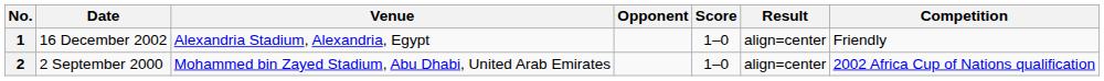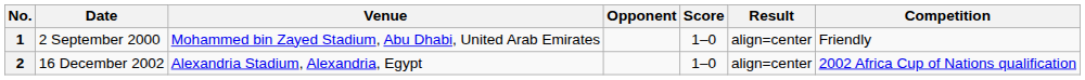1 | Date: 16 December 2002 -> 2 September 2000
1 | Venue: Alexandria Stadium, Alexandria, Egypt -> Mohammed bin Zayed Stadium, Abu Dhabi, United Arab Emirates
2 | Date: 2 September 2000 -> 16 December 2002
2 | Venue: Mohammed bin Zayed Stadium, Abu Dhabi, United Arab Emirates -> Alexandria Stadium, Alexandria, Egypt
